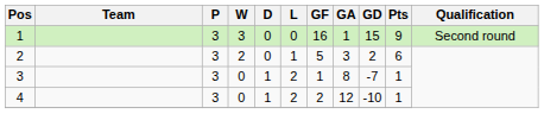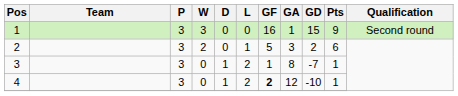4 | GF: normal -> bold
